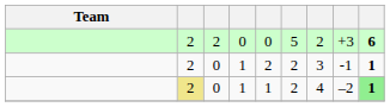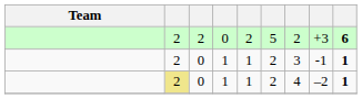row 2 | column 5: 0 -> 2
row 3 | column 5: 2 -> 1
row 4 | column 9: lightgreen background -> no background
